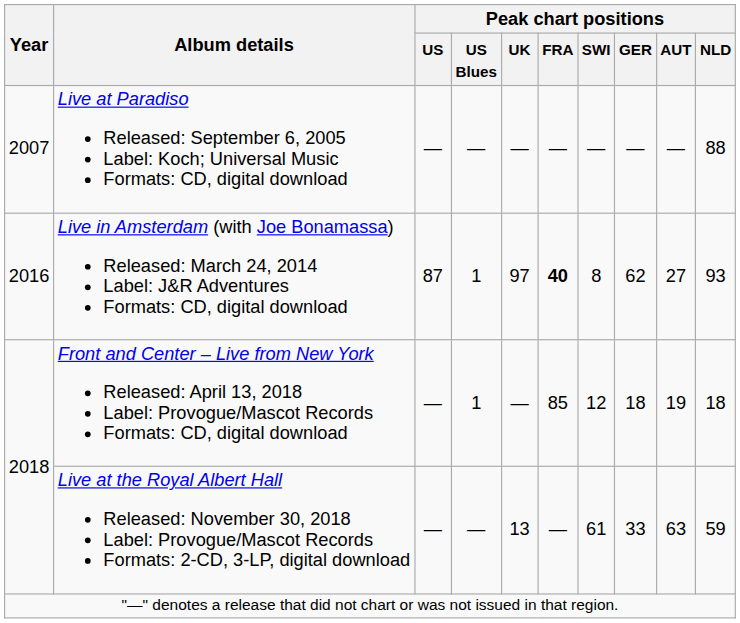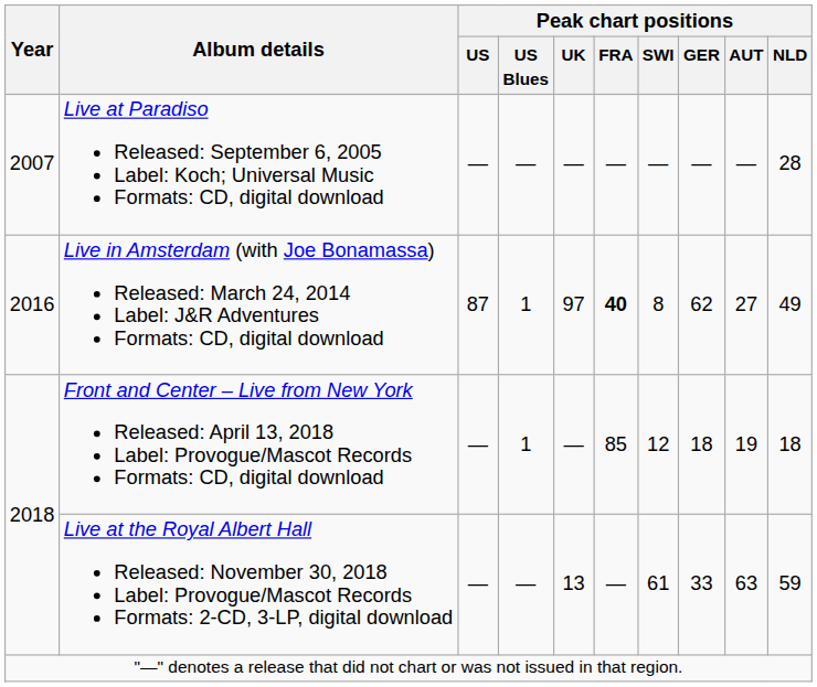row 3 | Peak chart positions / NLD: 88 -> 28
row 4 | Peak chart positions / NLD: 93 -> 49
